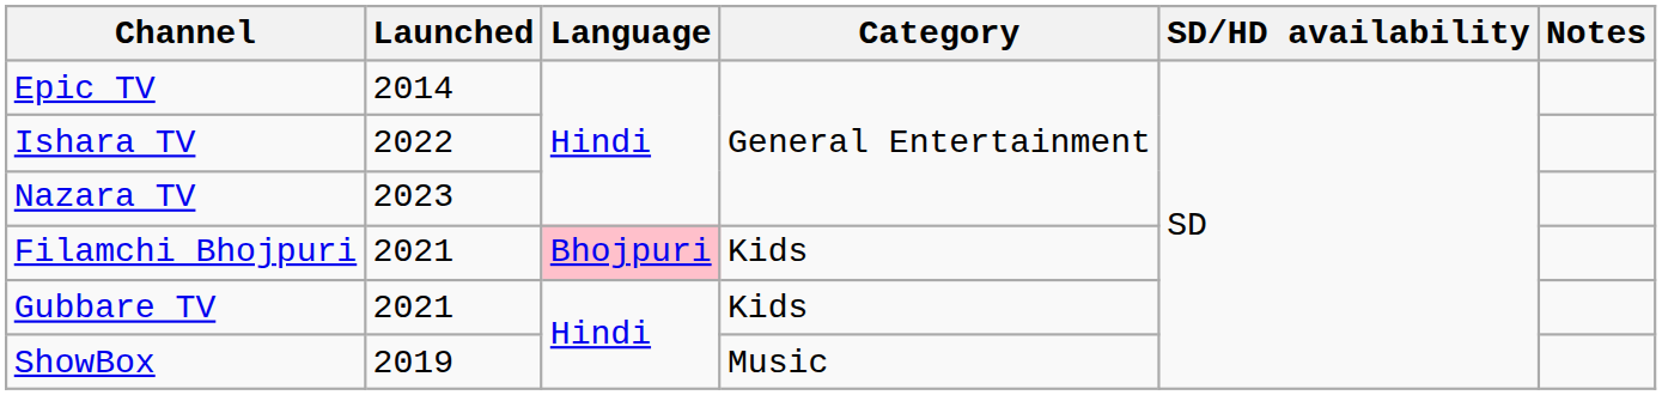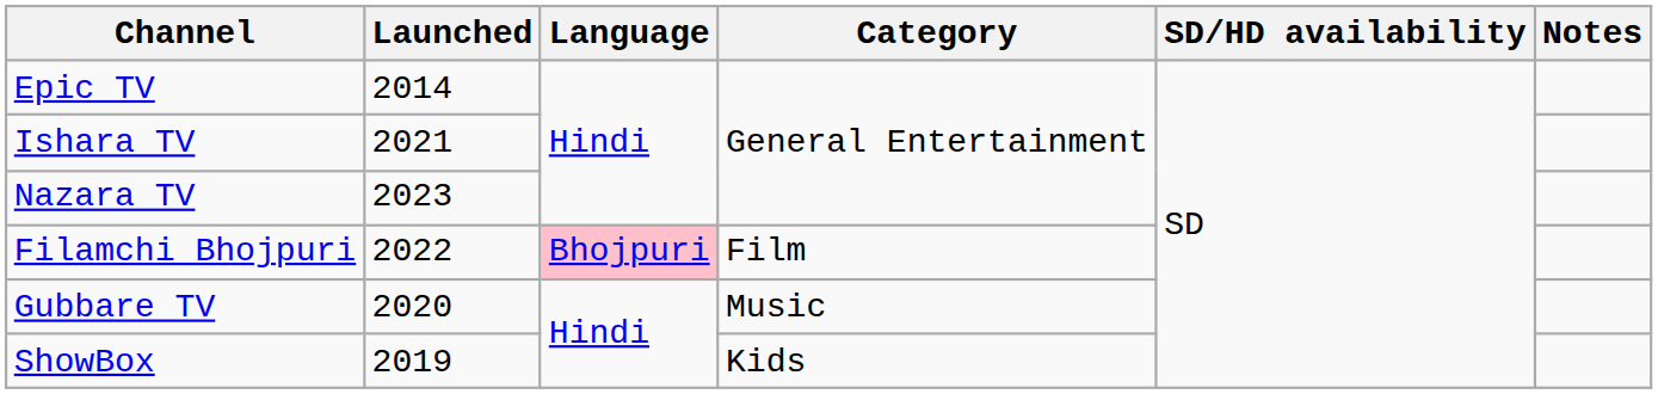Ishara TV | Launched: 2022 -> 2021
Filamchi Bhojpuri | Launched: 2021 -> 2022
Filamchi Bhojpuri | Category: Kids -> Film
Gubbare TV | Launched: 2021 -> 2020
Gubbare TV | Category: Kids -> Music
ShowBox | Category: Music -> Kids
